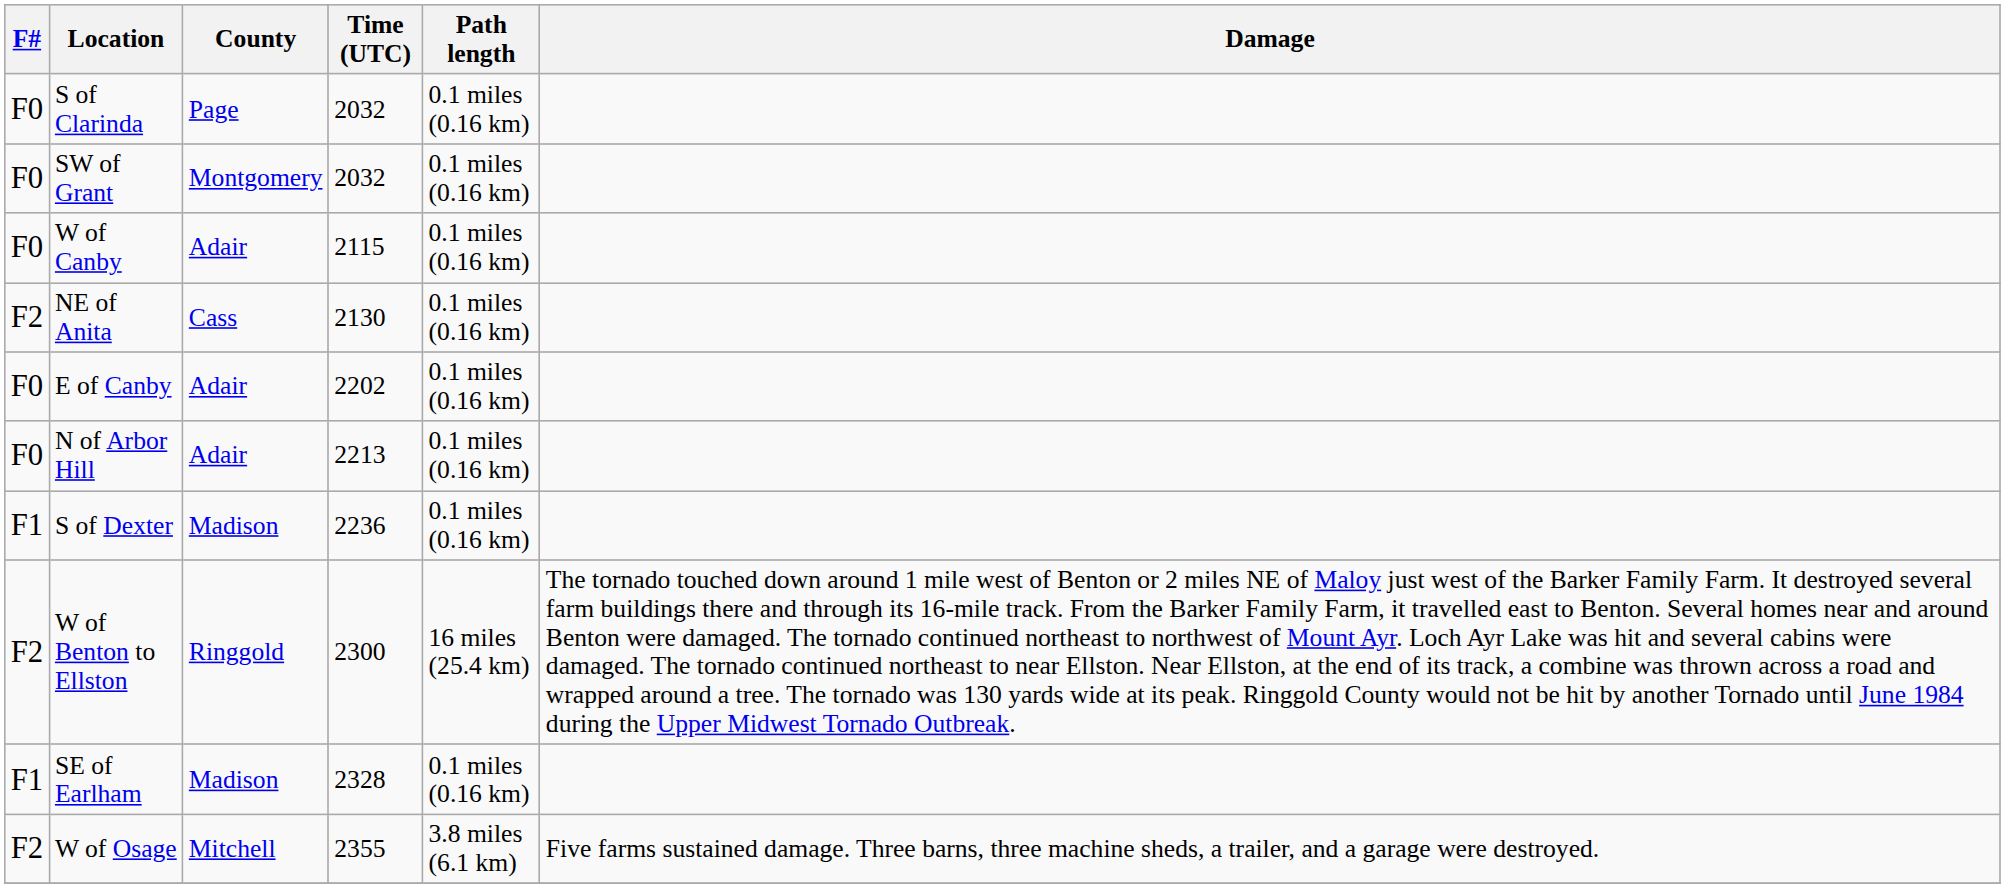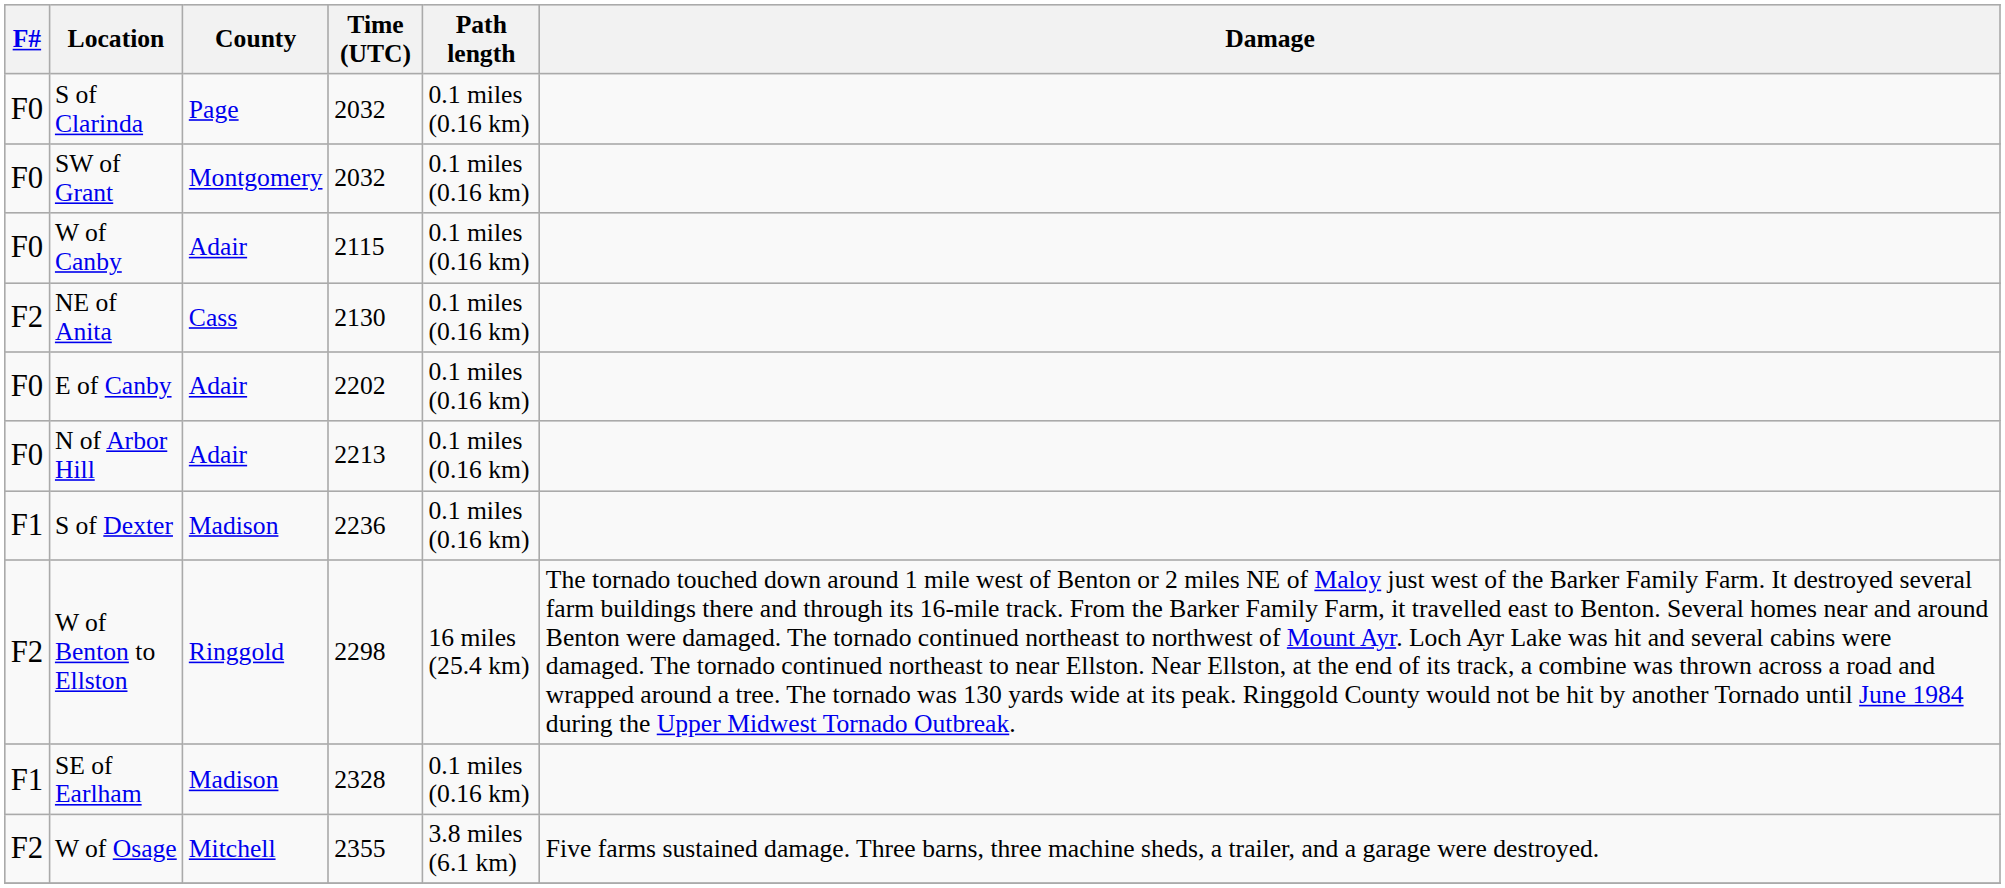W of Benton to Ellston | Time (UTC): 2300 -> 2298
